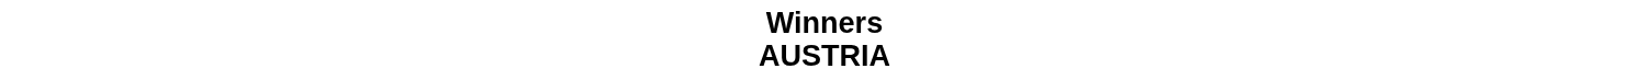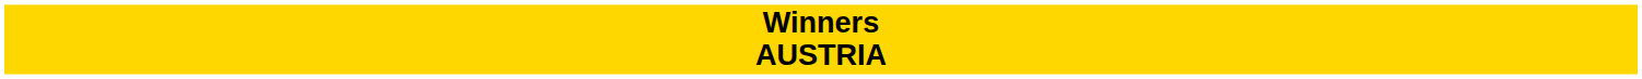row 1 | column 1: no background -> gold background
